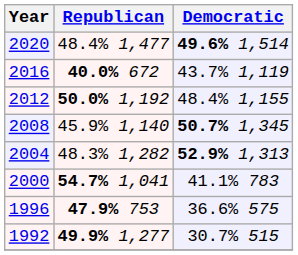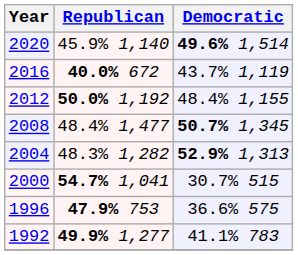2020 | Republican: 48.4% 1,477 -> 45.9% 1,140
2008 | Republican: 45.9% 1,140 -> 48.4% 1,477
2000 | Democratic: 41.1% 783 -> 30.7% 515
1992 | Democratic: 30.7% 515 -> 41.1% 783
